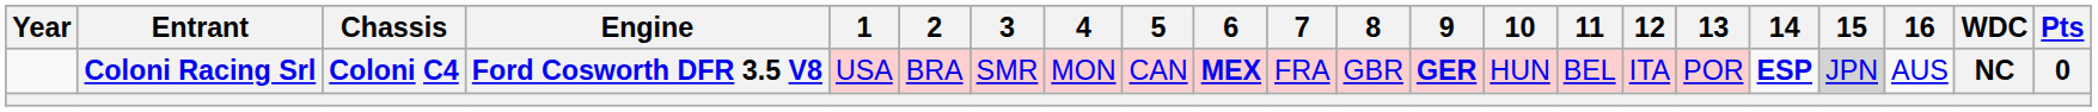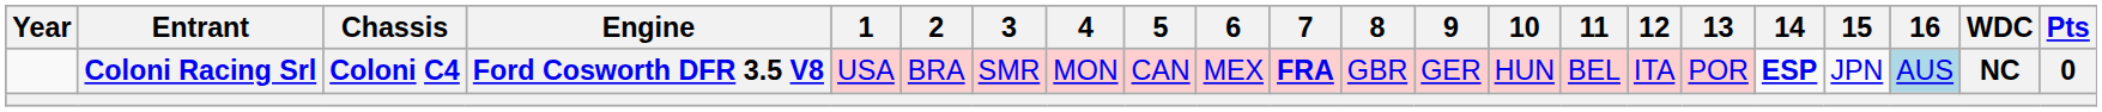Coloni Racing Srl | 6: bold -> normal
Coloni Racing Srl | 7: normal -> bold
Coloni Racing Srl | 9: bold -> normal
Coloni Racing Srl | 15: lightgrey background -> no background
Coloni Racing Srl | 16: no background -> lightblue background
